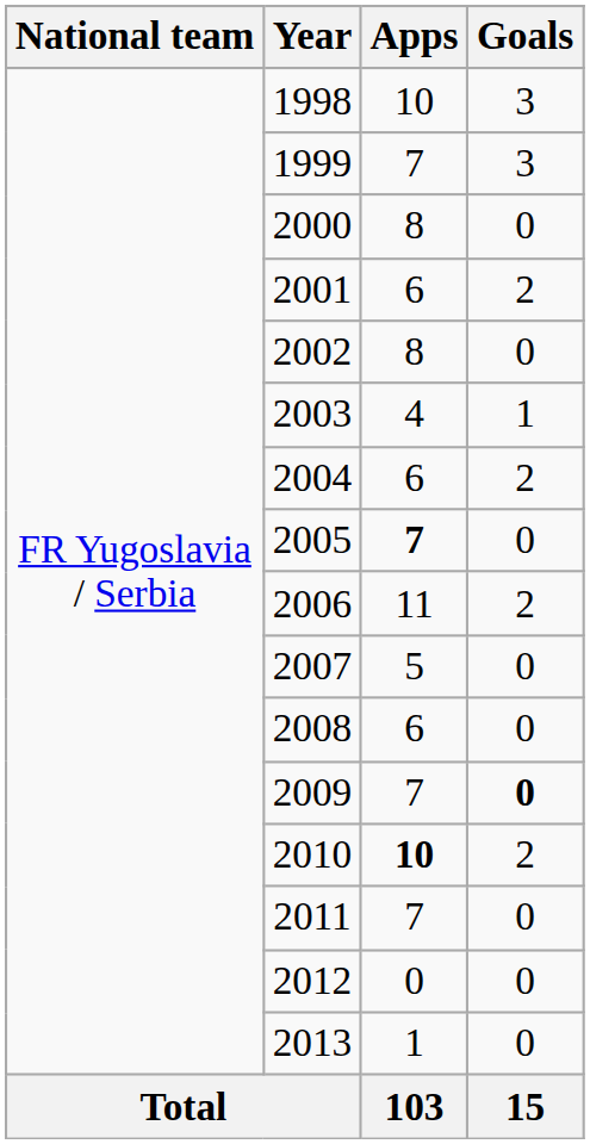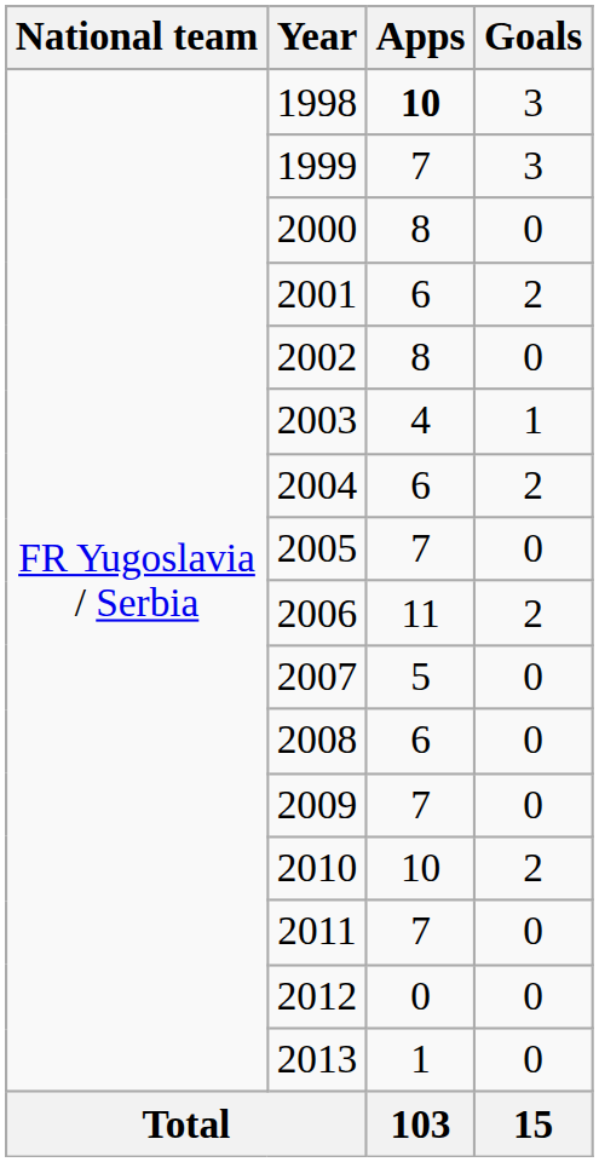1998 | Apps: normal -> bold
2005 | Apps: bold -> normal
2009 | Goals: bold -> normal
2010 | Apps: bold -> normal
